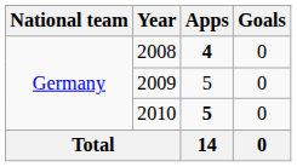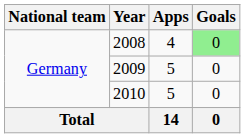2008 | Apps: bold -> normal
2008 | Goals: no background -> lightgreen background
2010 | Apps: bold -> normal
